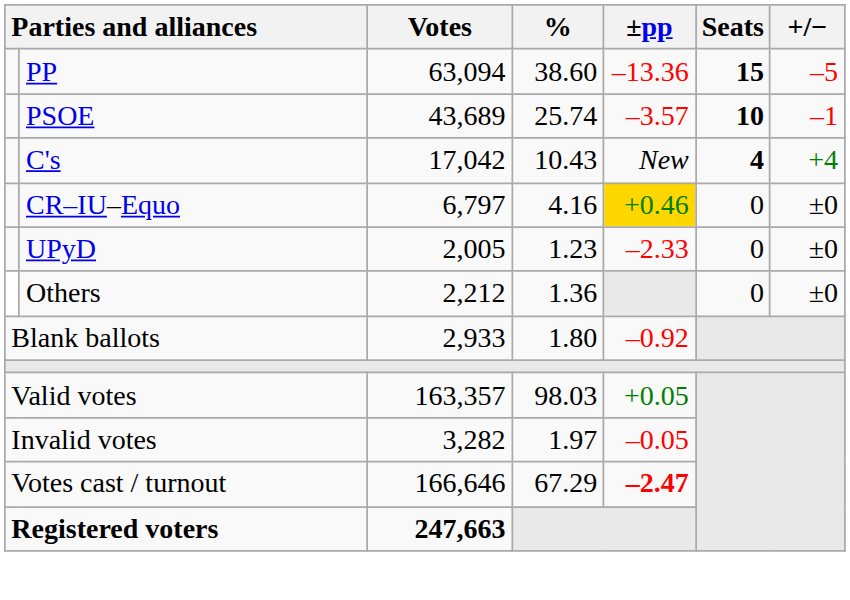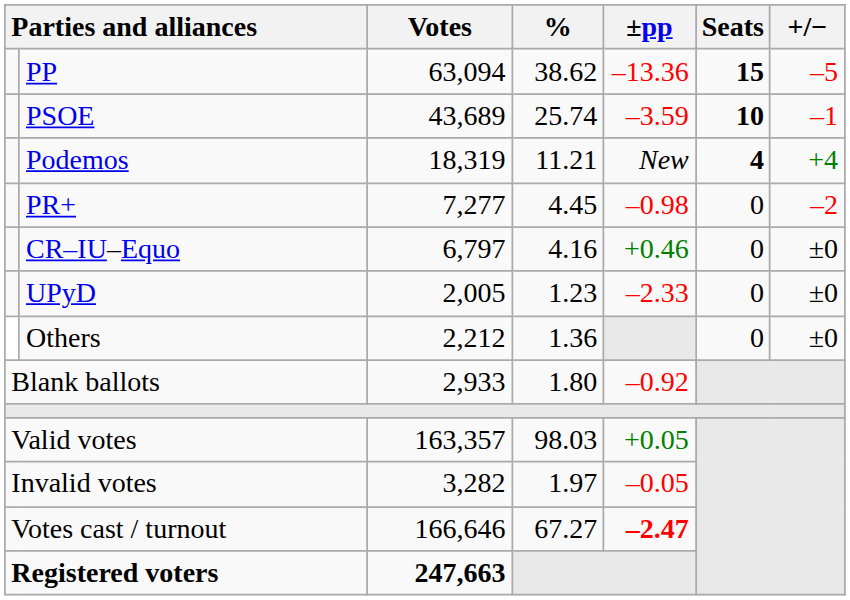PP | %: 38.60 -> 38.62
PSOE | ±pp: –3.57 -> –3.59
+ row: Podemos | 18,319 | 11.21 | New | 4 | +4
- row: C's | 17,042 | 10.43 | New | 4 | +4
+ row: PR+ | 7,277 | 4.45 | –0.98 | 0 | –2
CR–IU–Equo | ±pp: gold background -> no background
Votes cast / turnout | %: 67.29 -> 67.27
